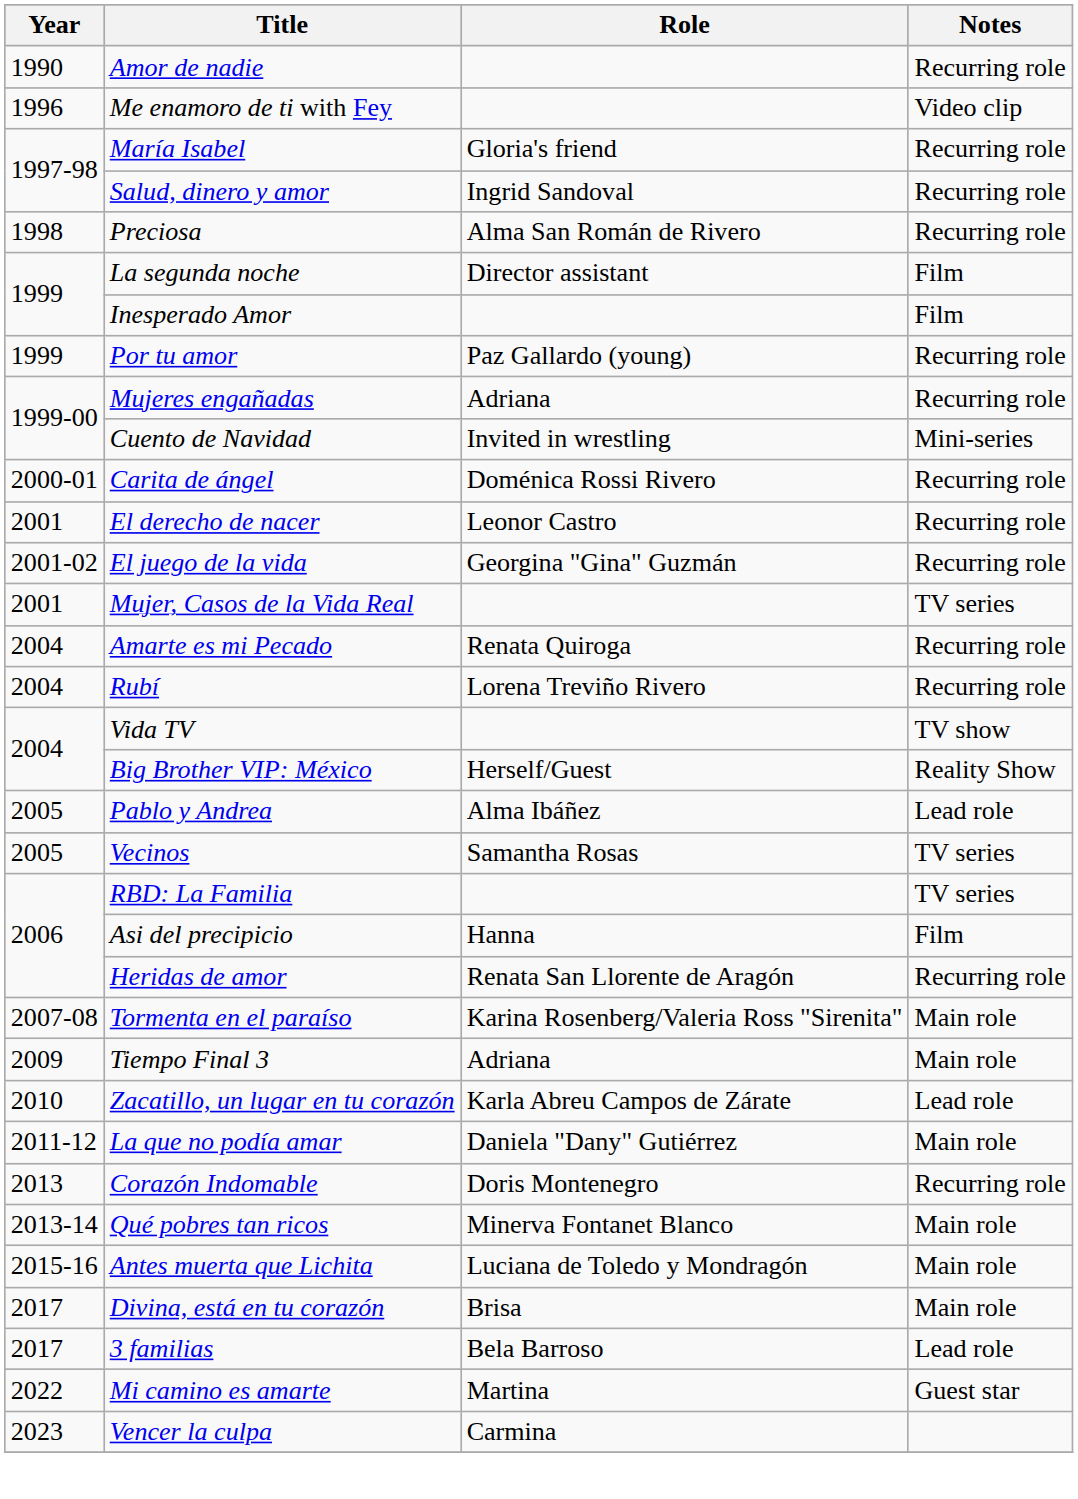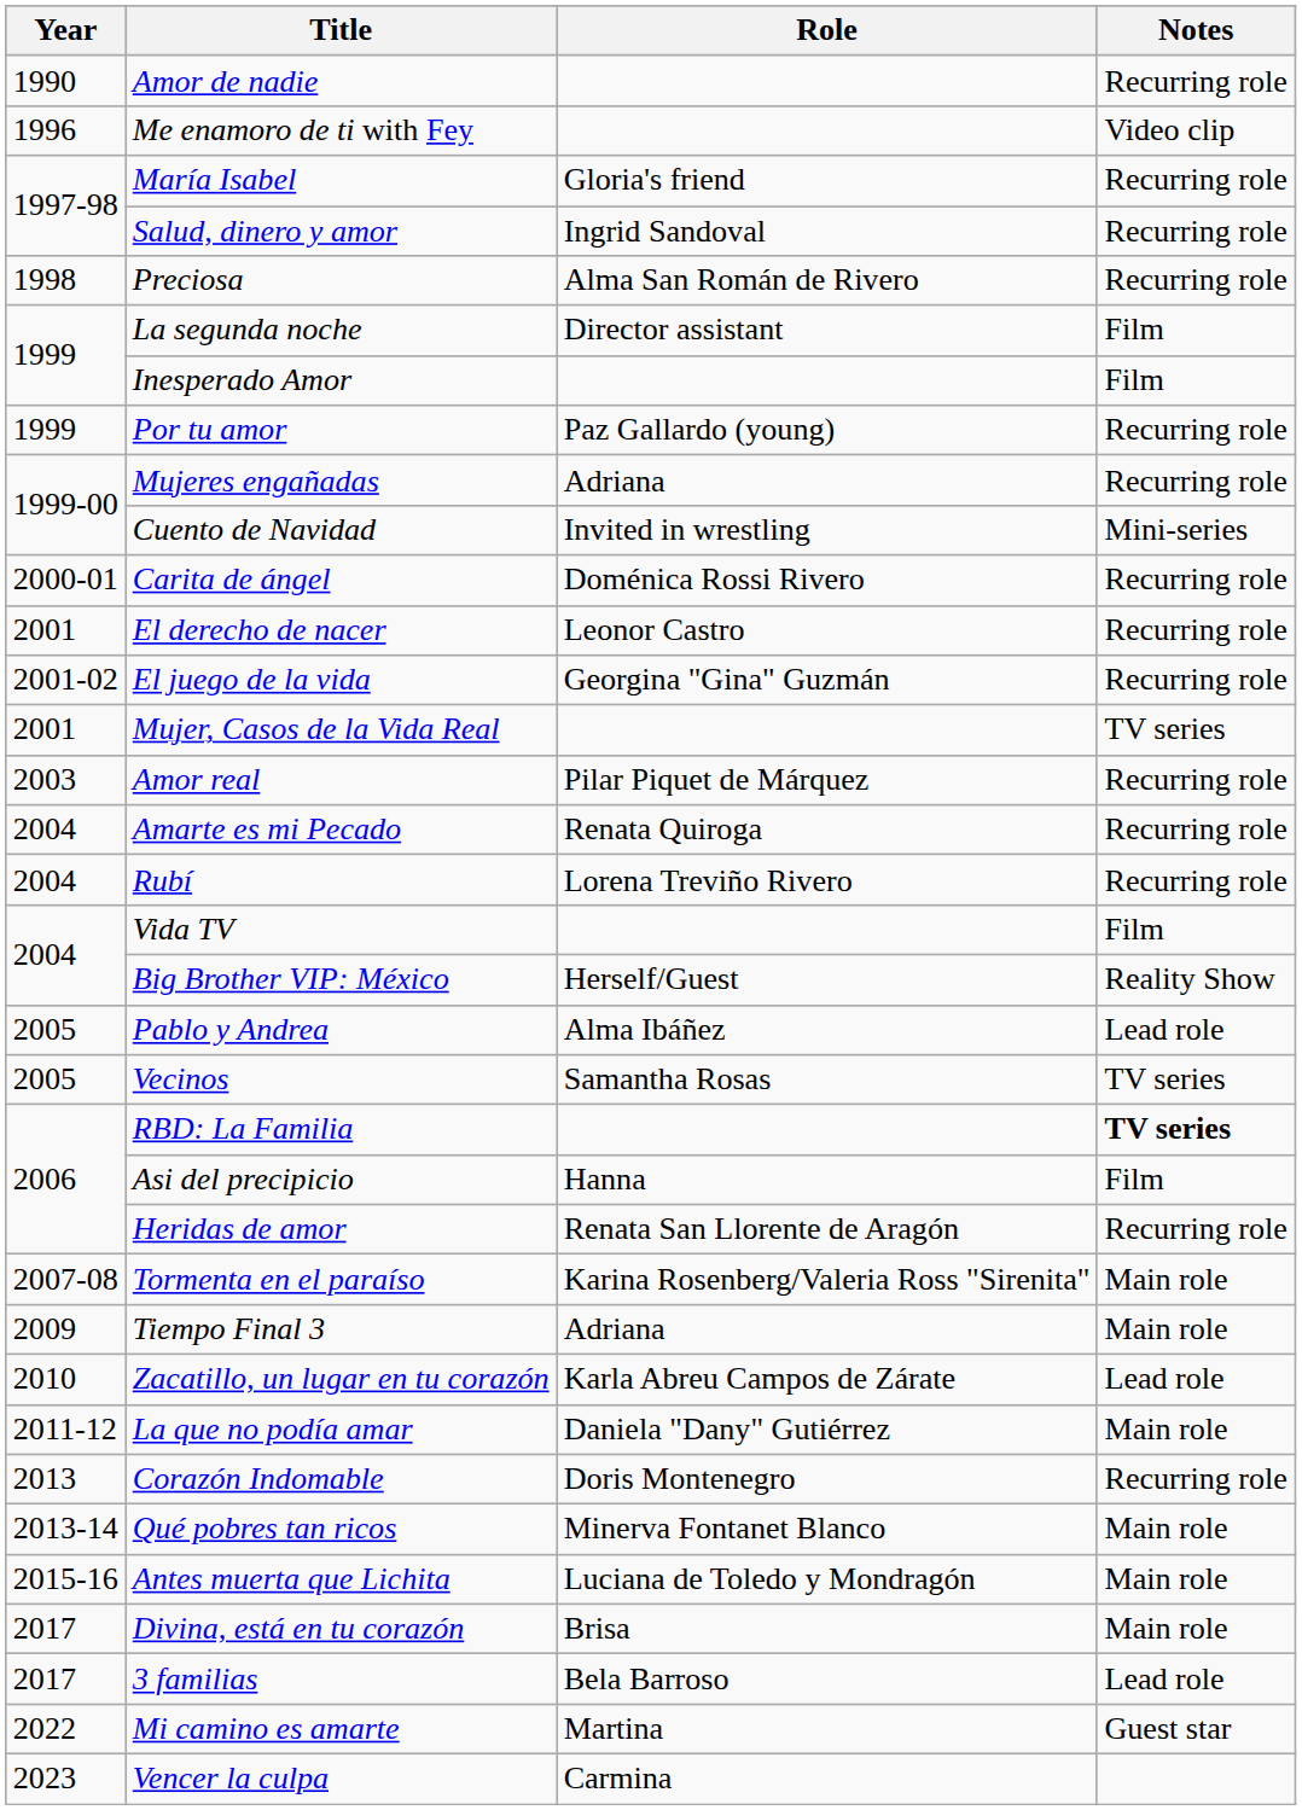+ row: 2003 | Amor real | Pilar Piquet de Márquez | Recurring role
Vida TV | Notes: TV show -> Film
RBD: La Familia | Notes: normal -> bold
